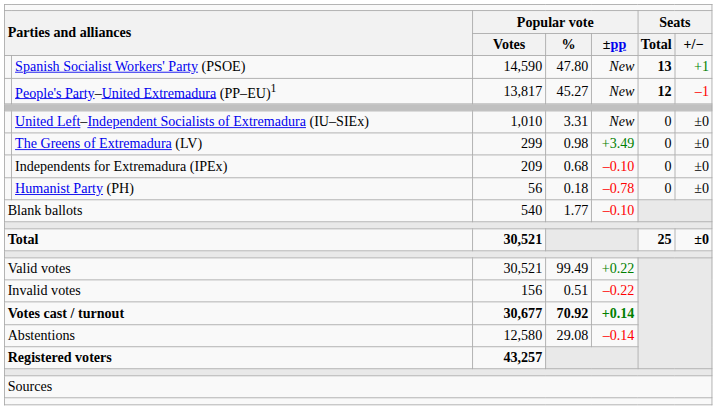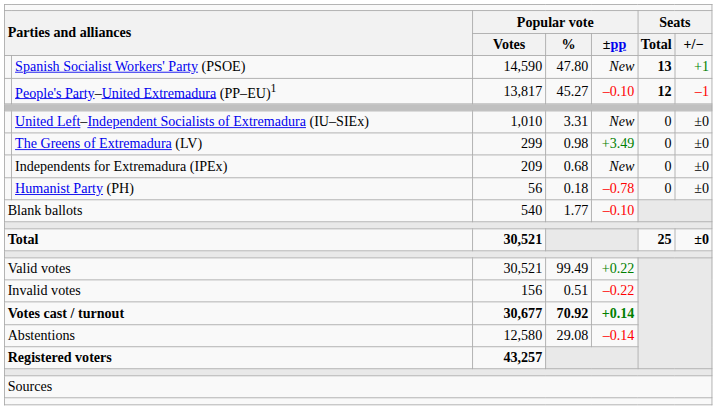People's Party–United Extremadura (PP–EU)1 | column 5: New -> –0.10
Independents for Extremadura (IPEx) | column 5: –0.10 -> New
